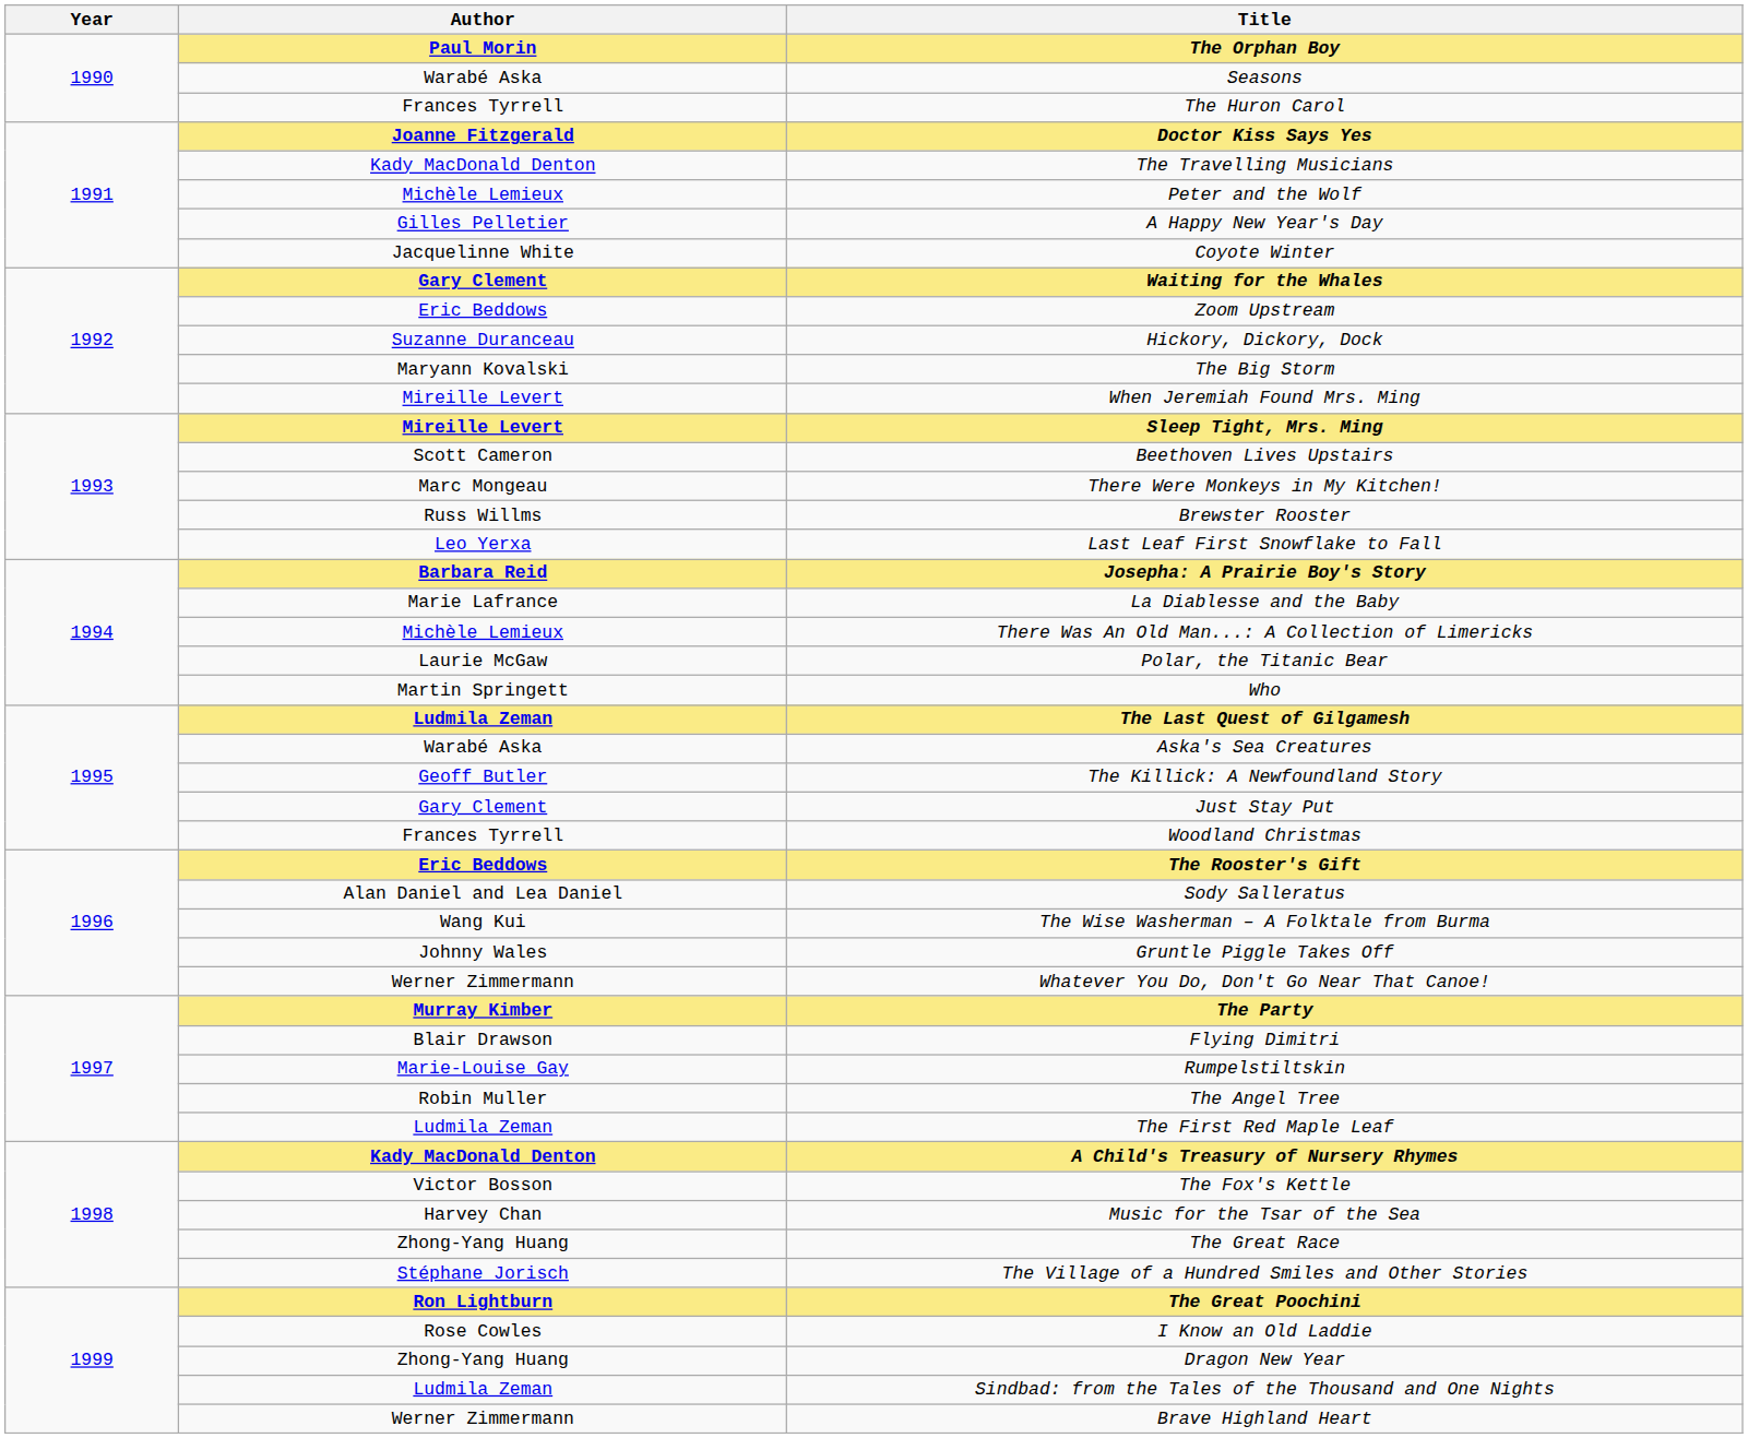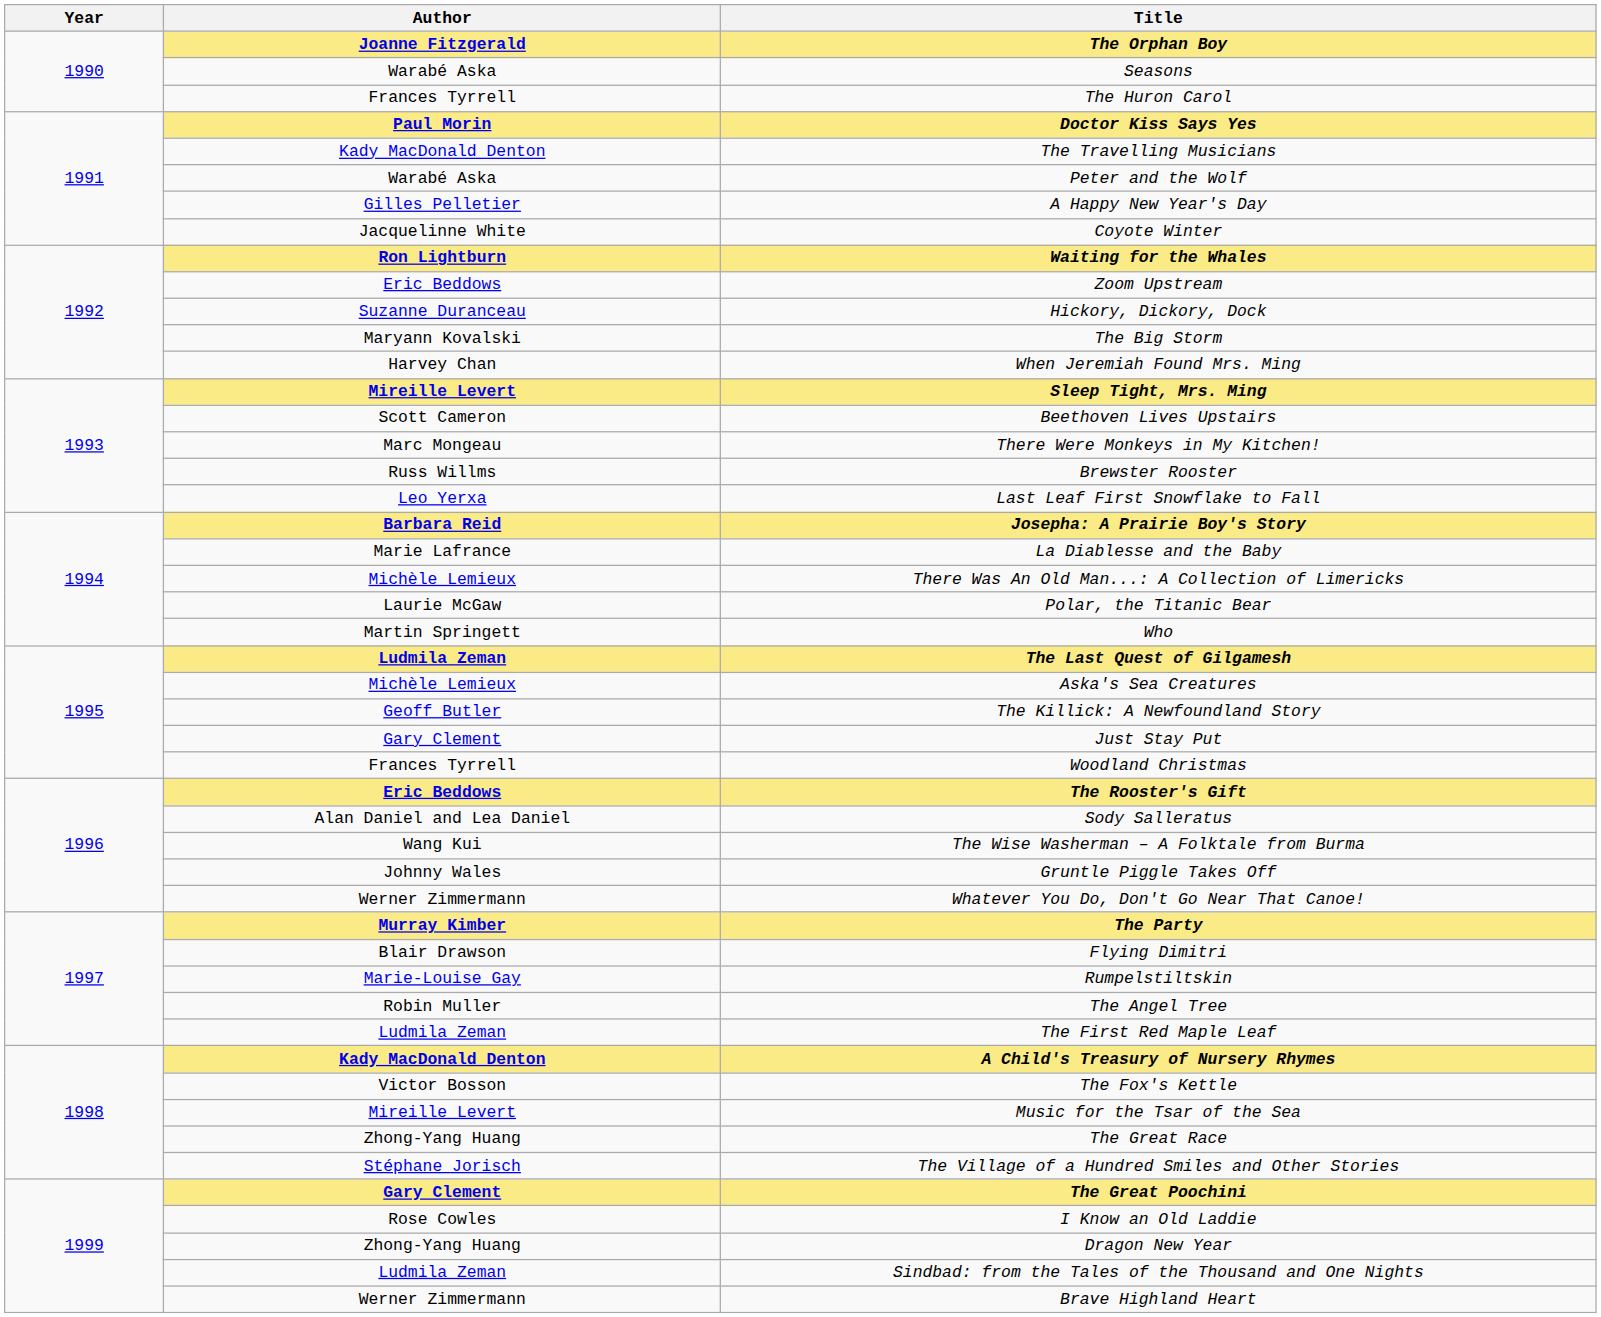The Orphan Boy | Author: Paul Morin -> Joanne Fitzgerald
Doctor Kiss Says Yes | Author: Joanne Fitzgerald -> Paul Morin
Peter and the Wolf | Author: Michèle Lemieux -> Warabé Aska
Waiting for the Whales | Author: Gary Clement -> Ron Lightburn
When Jeremiah Found Mrs. Ming | Author: Mireille Levert -> Harvey Chan
Aska's Sea Creatures | Author: Warabé Aska -> Michèle Lemieux
Music for the Tsar of the Sea | Author: Harvey Chan -> Mireille Levert
The Great Poochini | Author: Ron Lightburn -> Gary Clement
